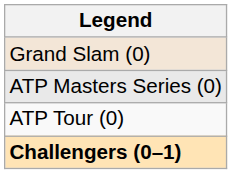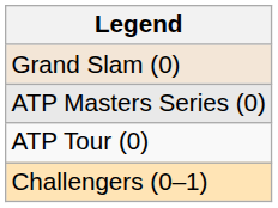row 5 | column 1: bold -> normal
